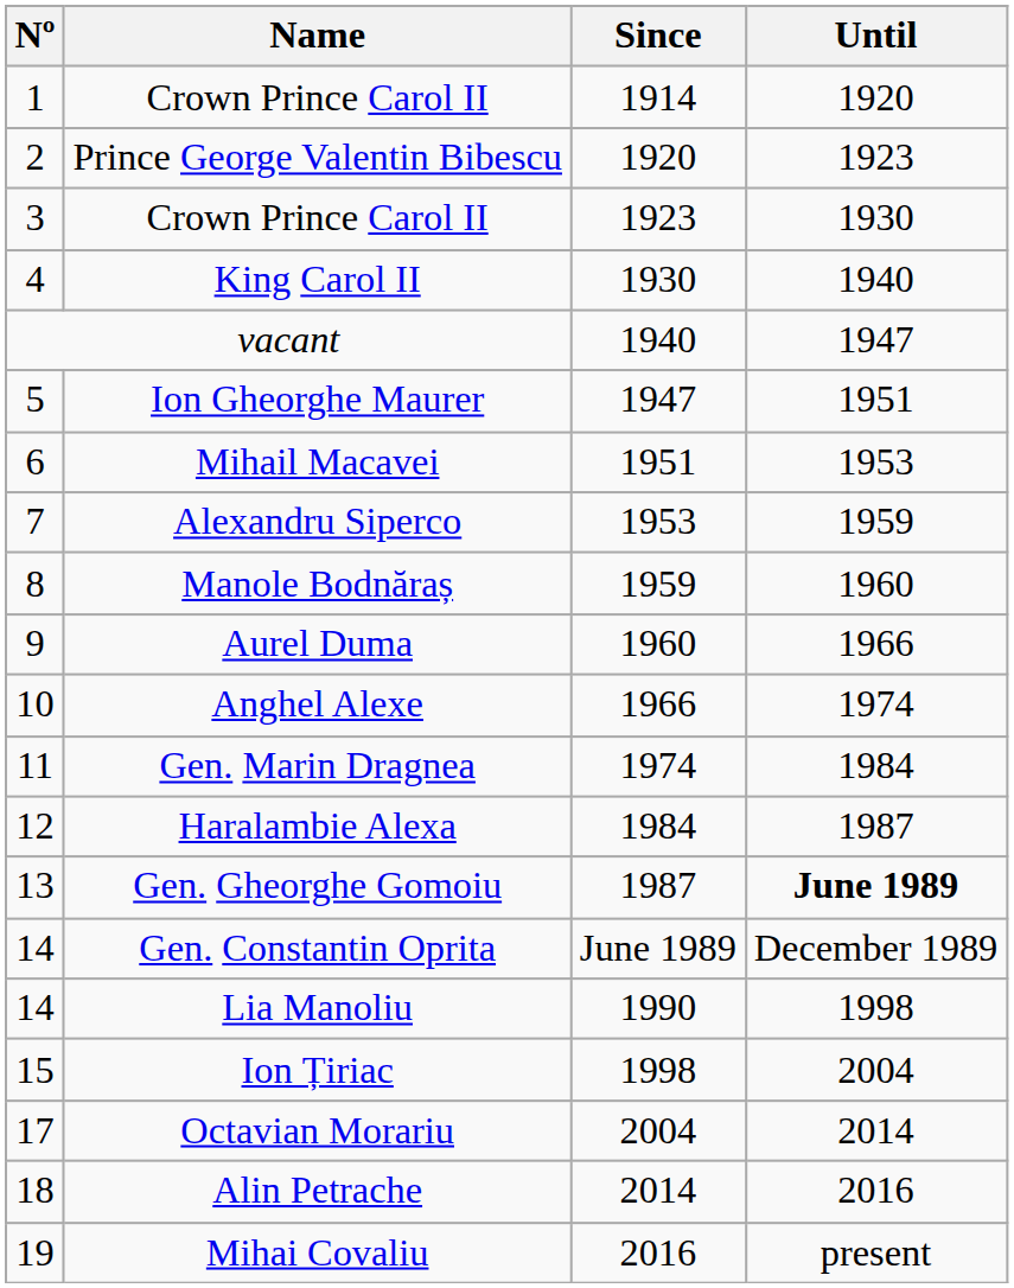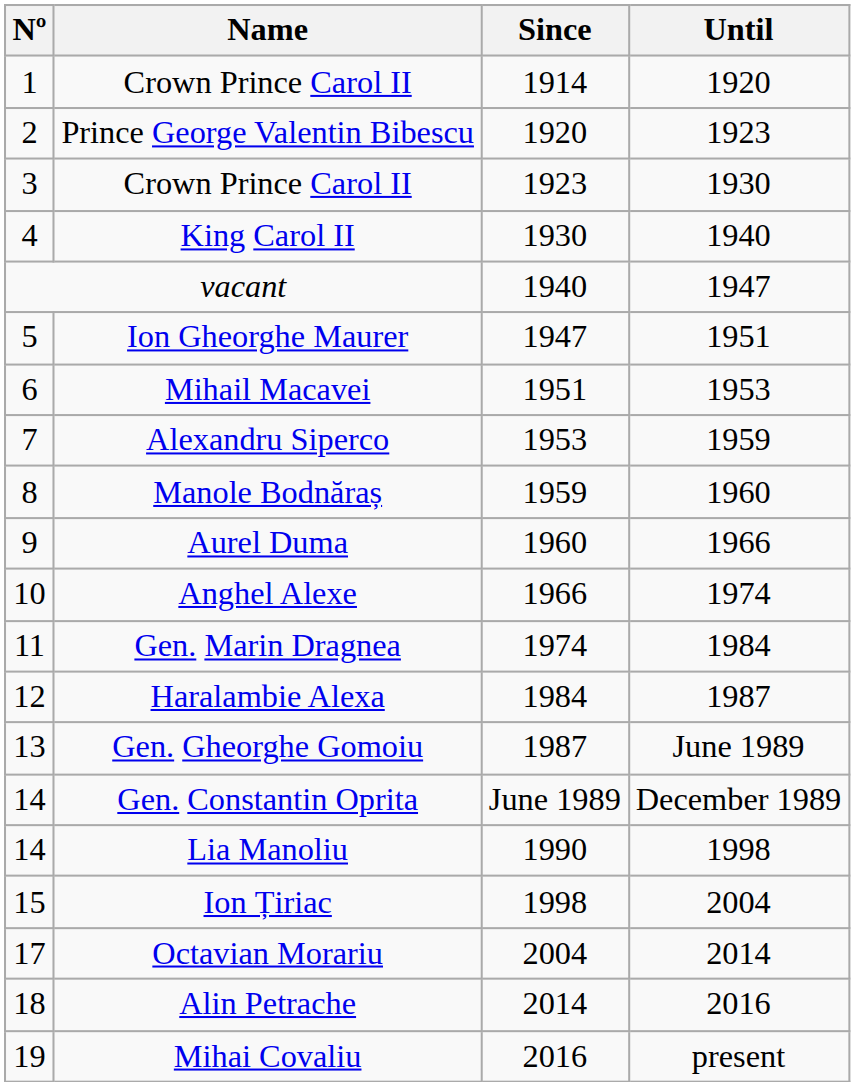Gen. Gheorghe Gomoiu | Until: bold -> normal
